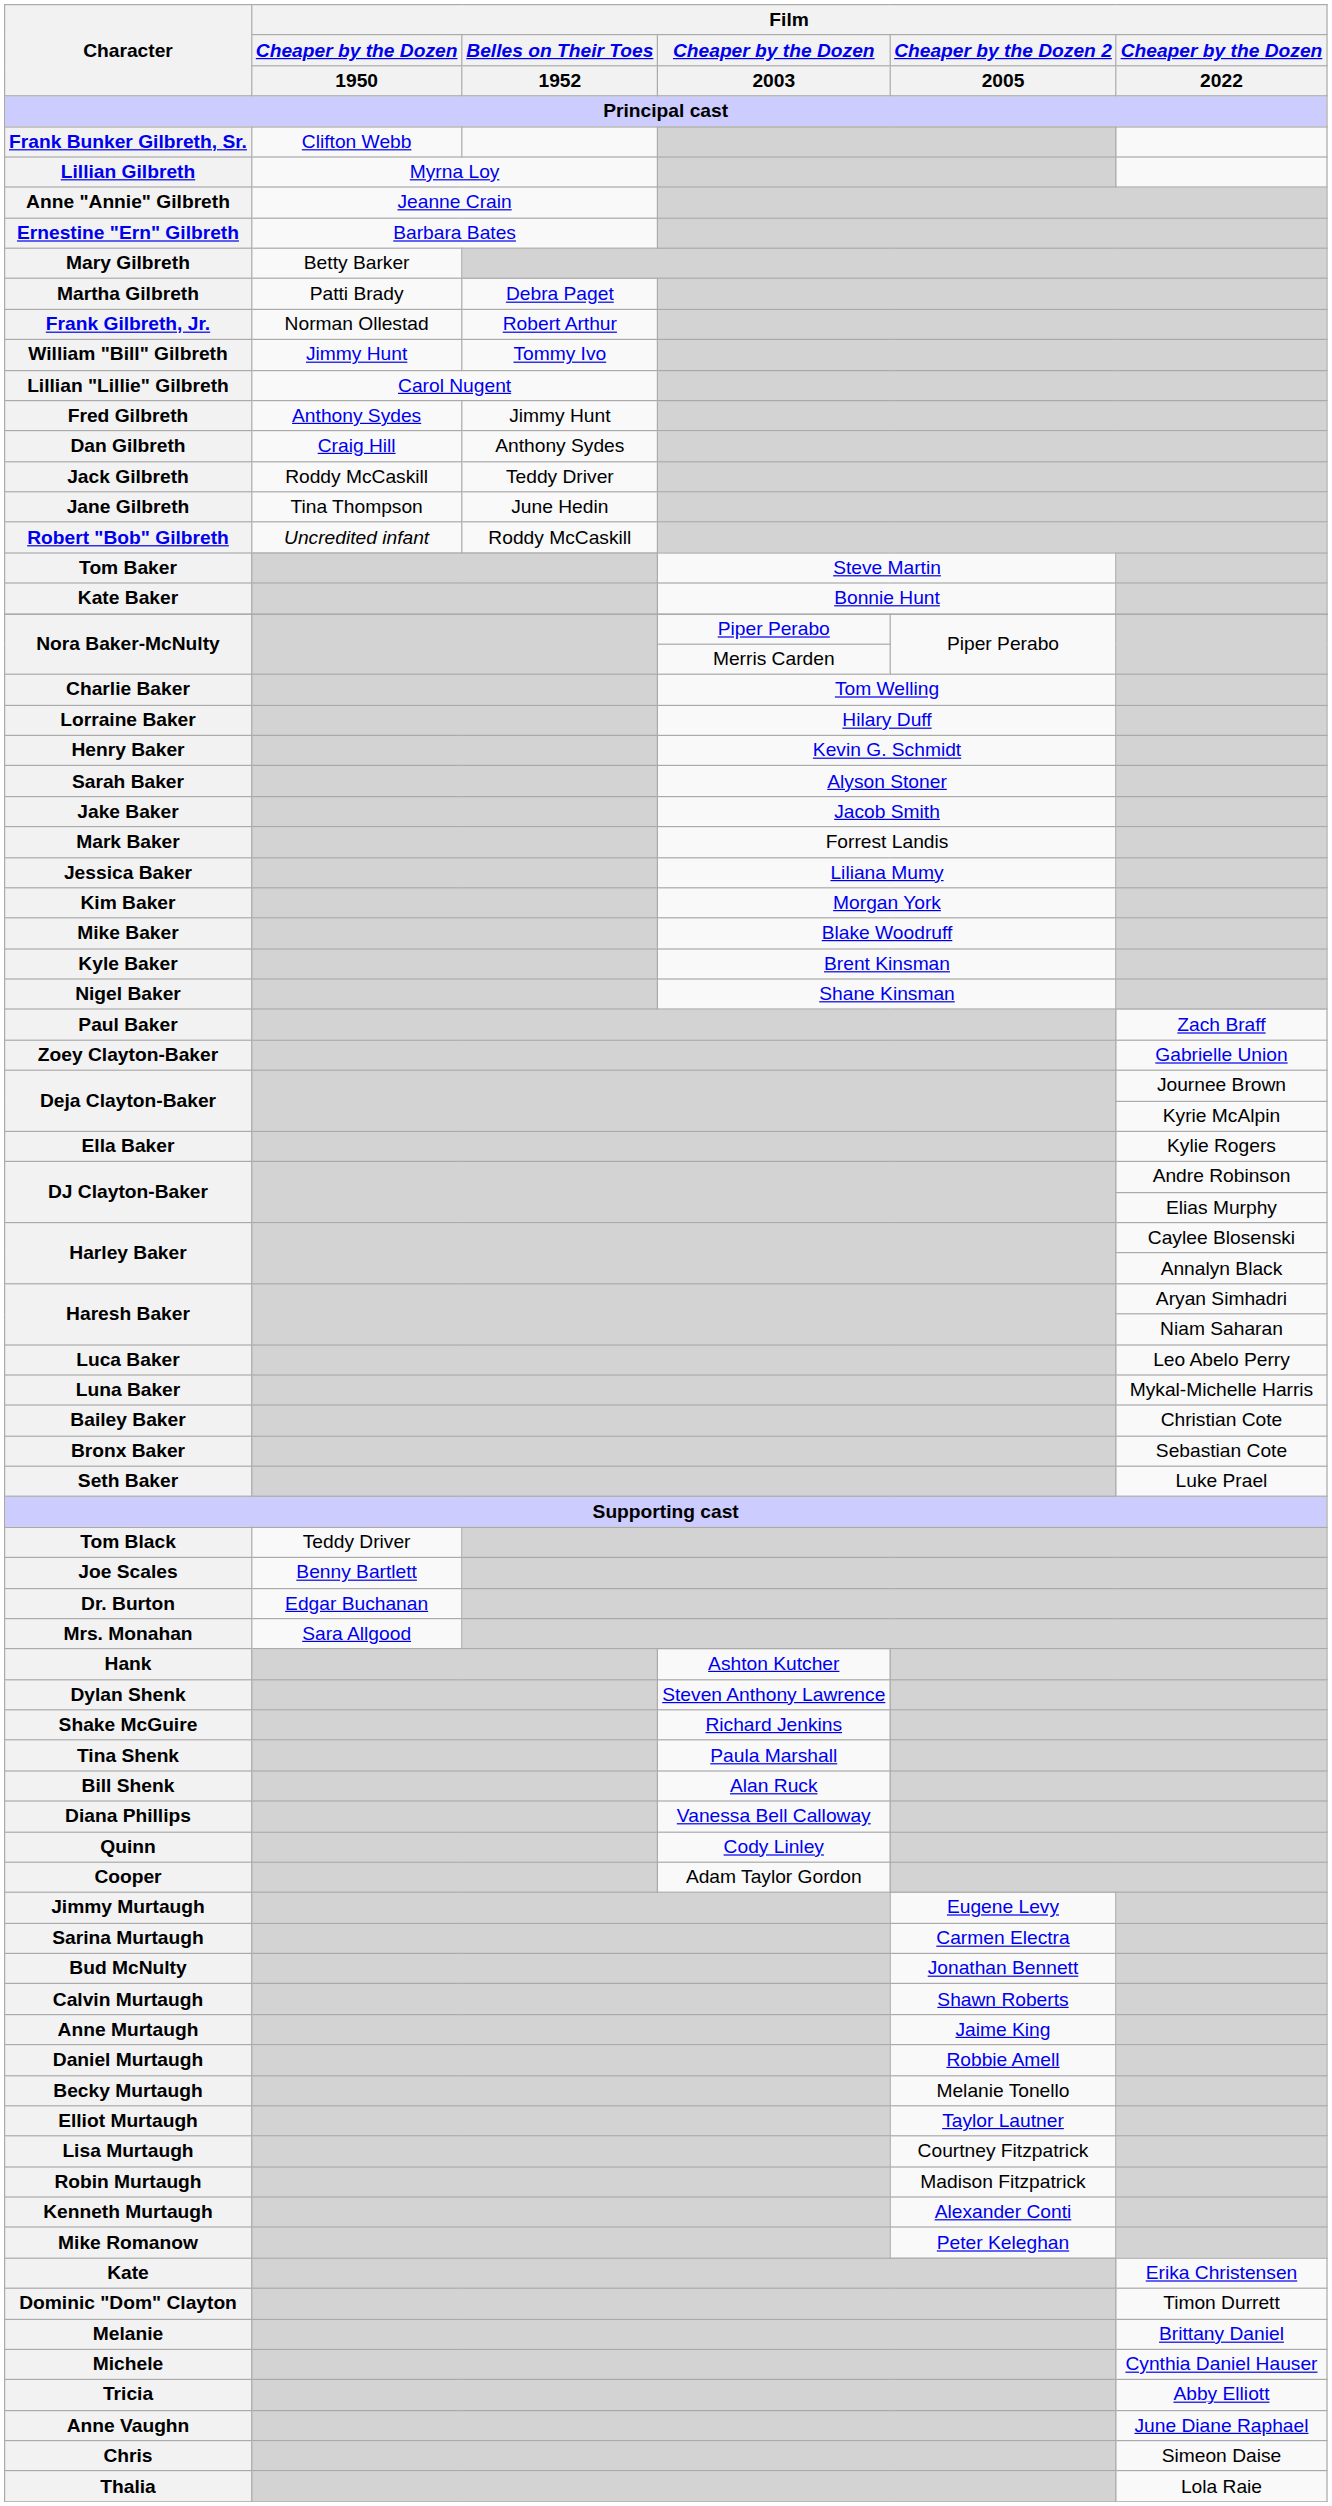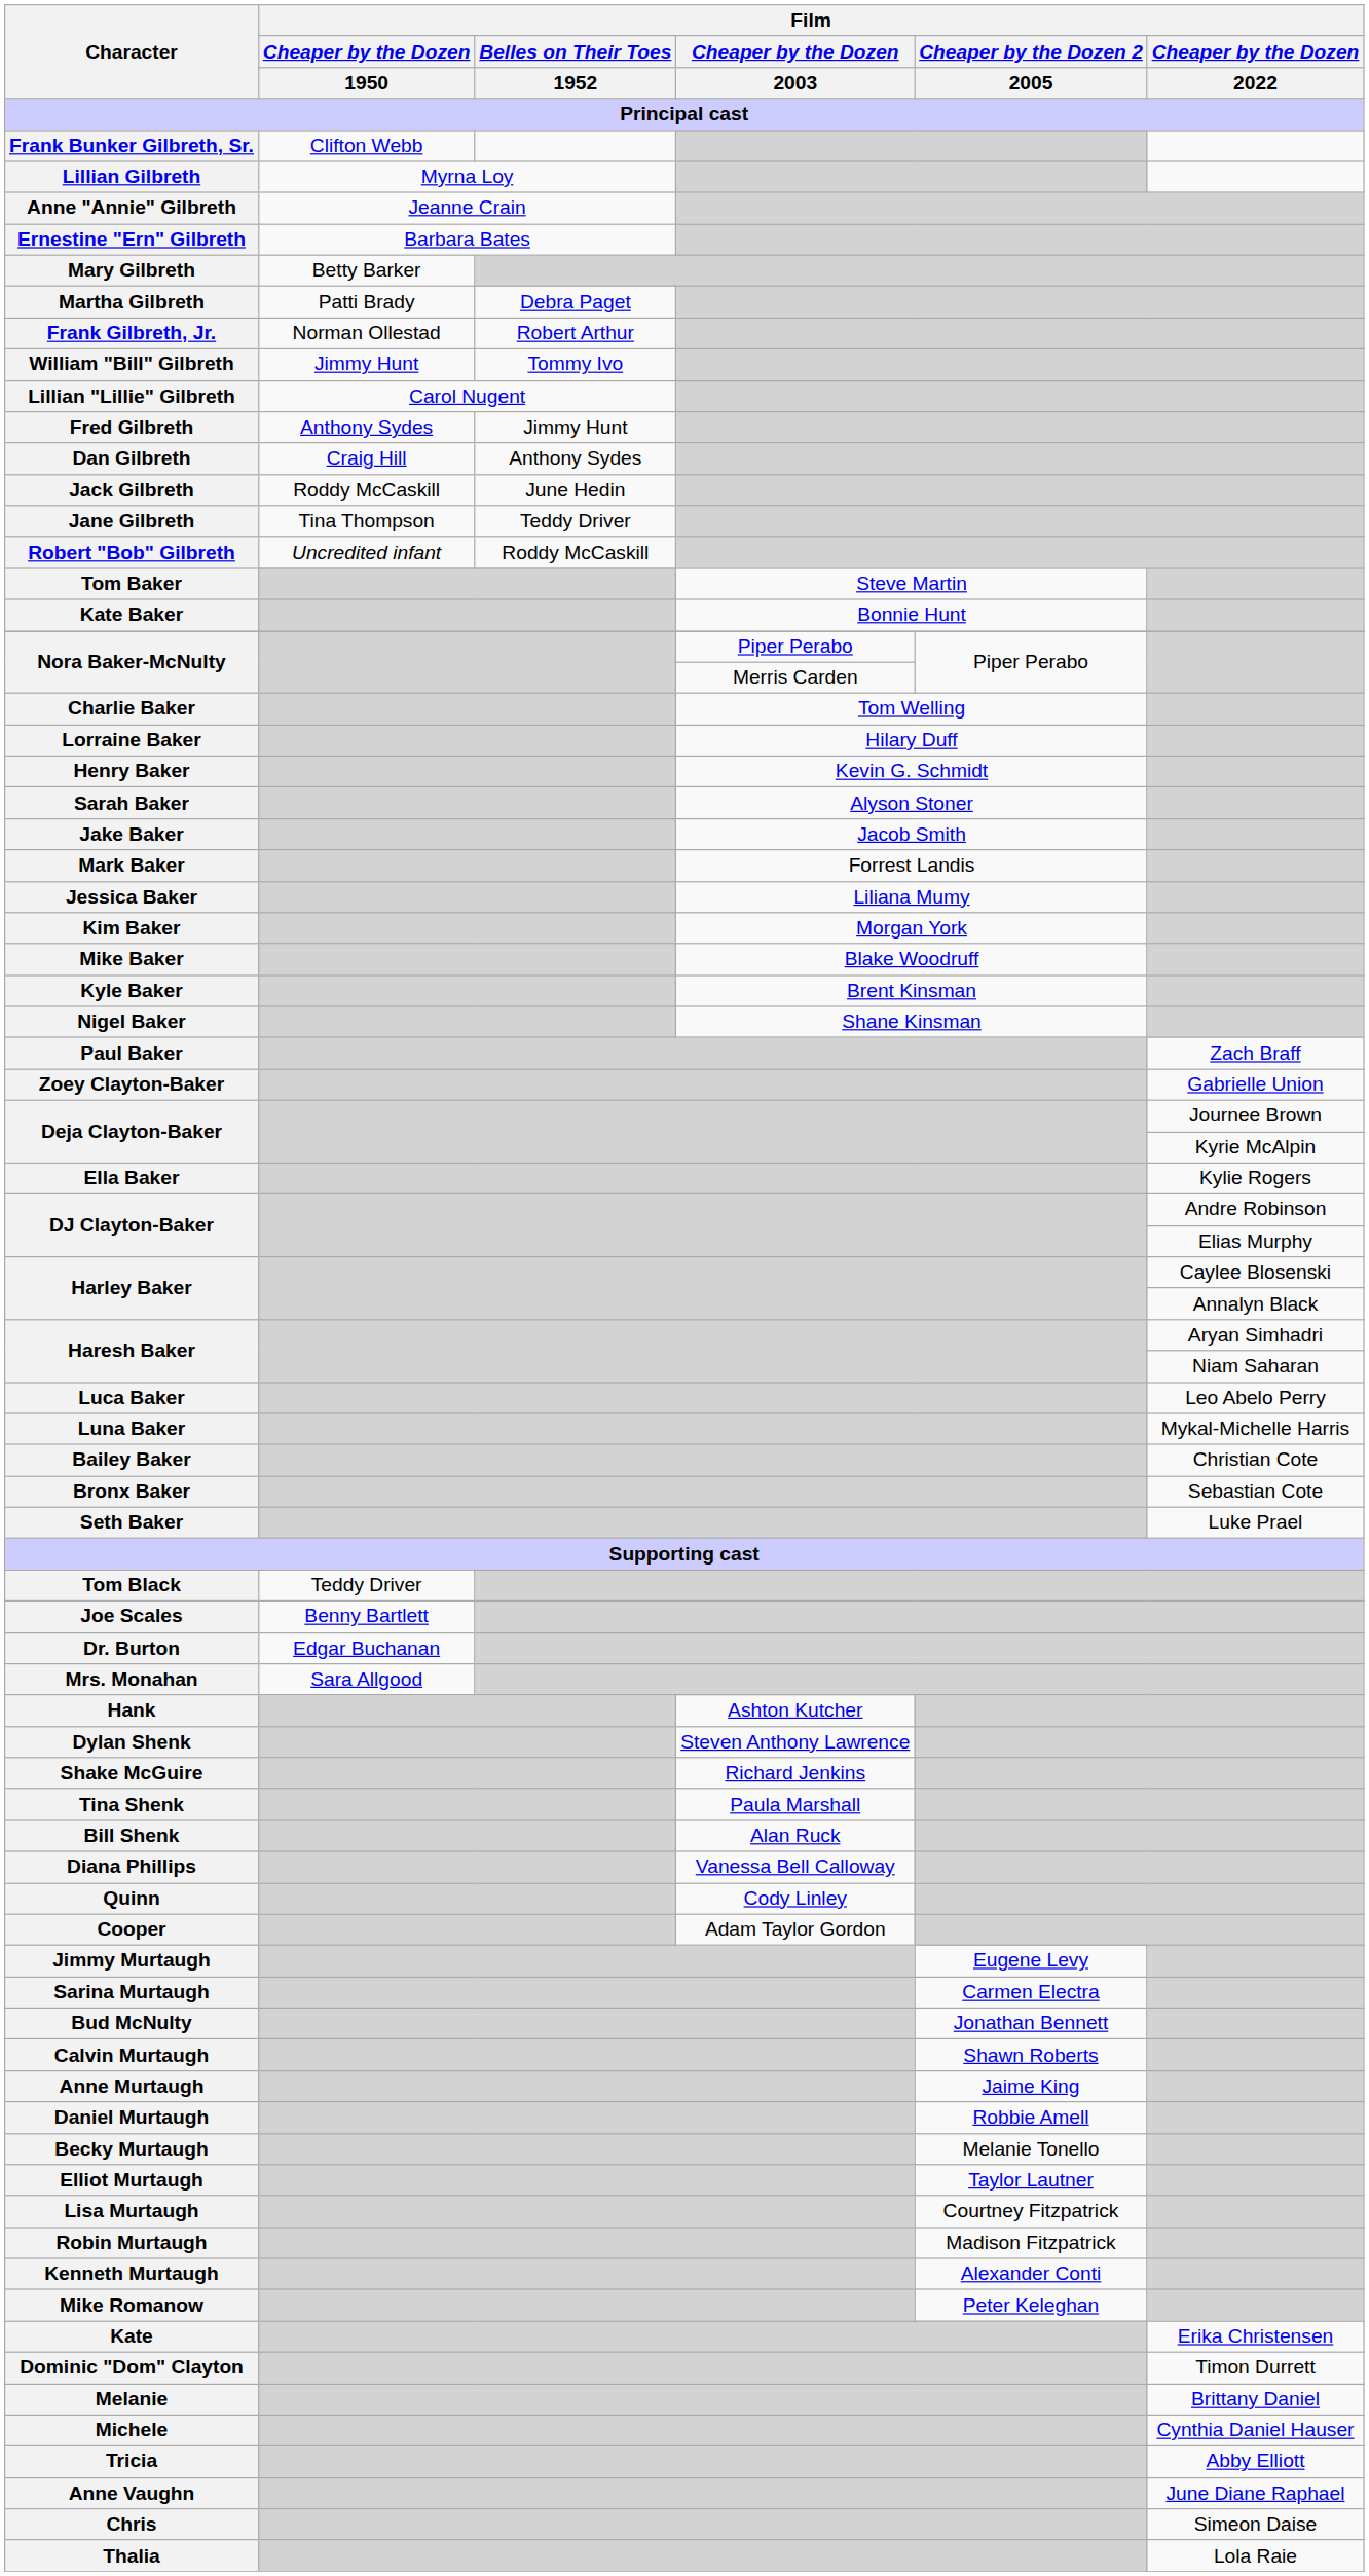Jack Gilbreth | Film / Belles on Their Toes / 1952: Teddy Driver -> June Hedin
Jane Gilbreth | Film / Belles on Their Toes / 1952: June Hedin -> Teddy Driver
